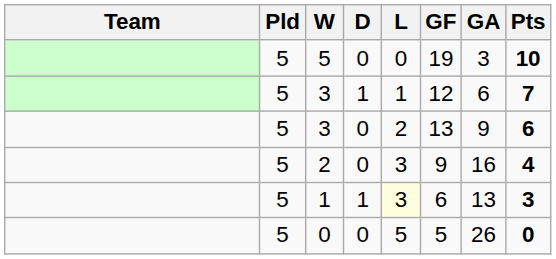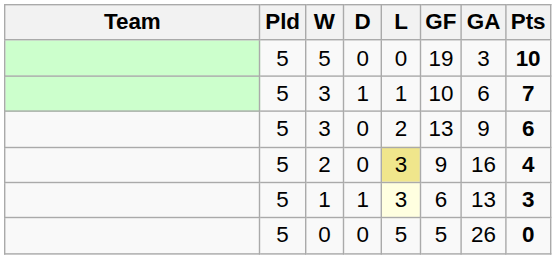row 3 | GF: 12 -> 10
row 5 | L: no background -> khaki background
